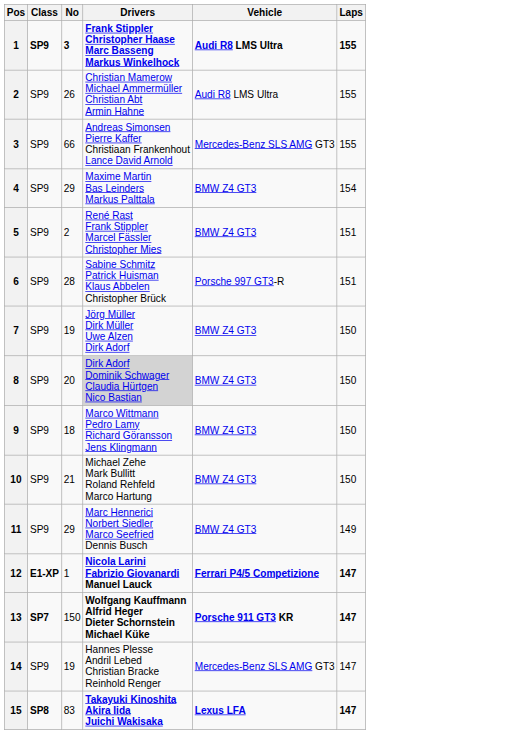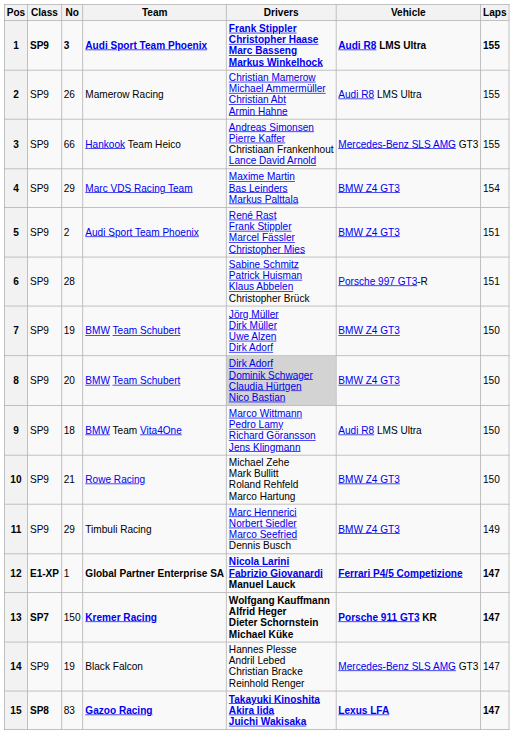+ column: Team | Audi Sport Team Phoenix | Mamerow Racing | Hankook Team Heico | Marc VDS Racing Team | Audi Sport Team Phoenix | BMW Team Schubert | BMW Team Schubert | BMW Team Vita4One | Rowe Racing | Timbuli Racing | Global Partner Enterprise SA | Kremer Racing | Black Falcon | Gazoo Racing
9 | Vehicle: BMW Z4 GT3 -> Audi R8 LMS Ultra
